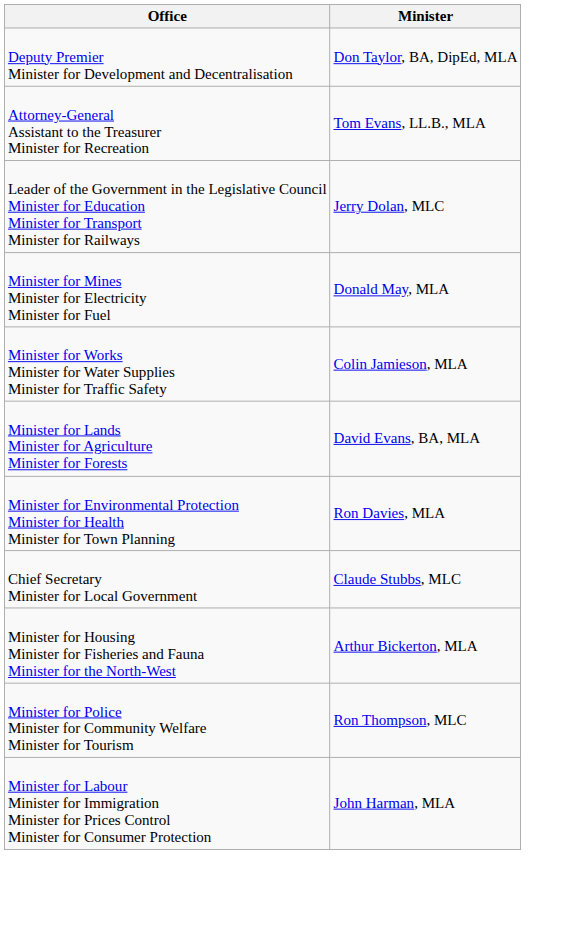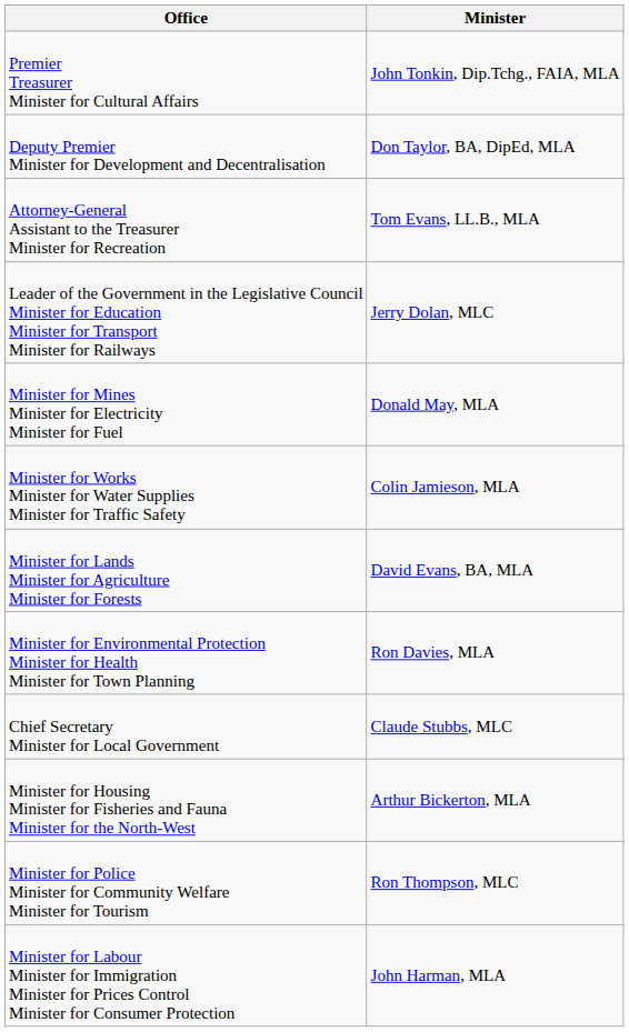+ row: Premier Treasurer Minister for Cultural Affairs | John Tonkin, Dip.Tchg., FAIA, MLA
